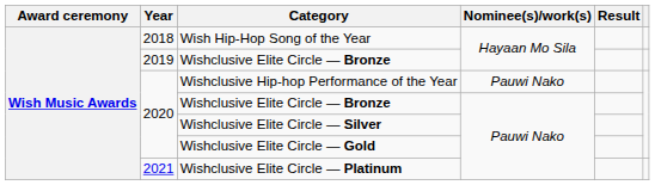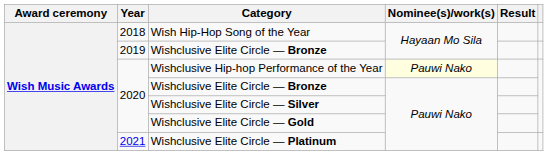Wishclusive Hip-hop Performance of the Year | Nominee(s)/work(s): no background -> lightyellow background
